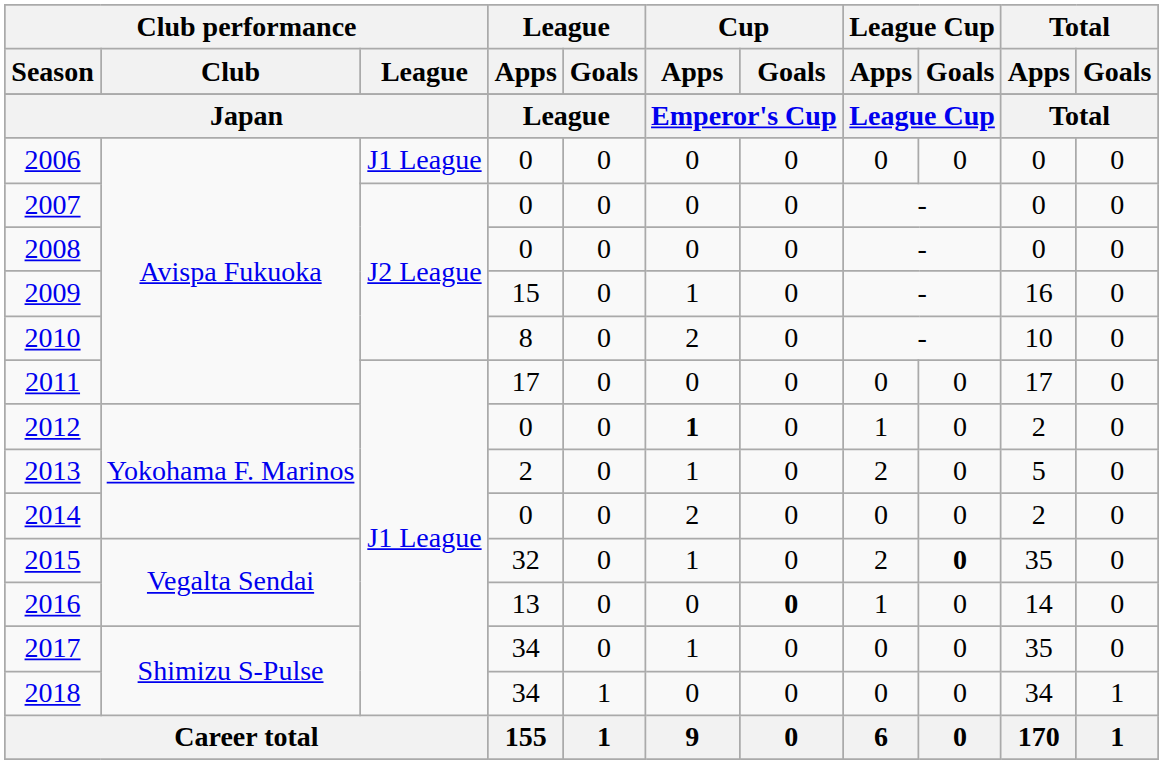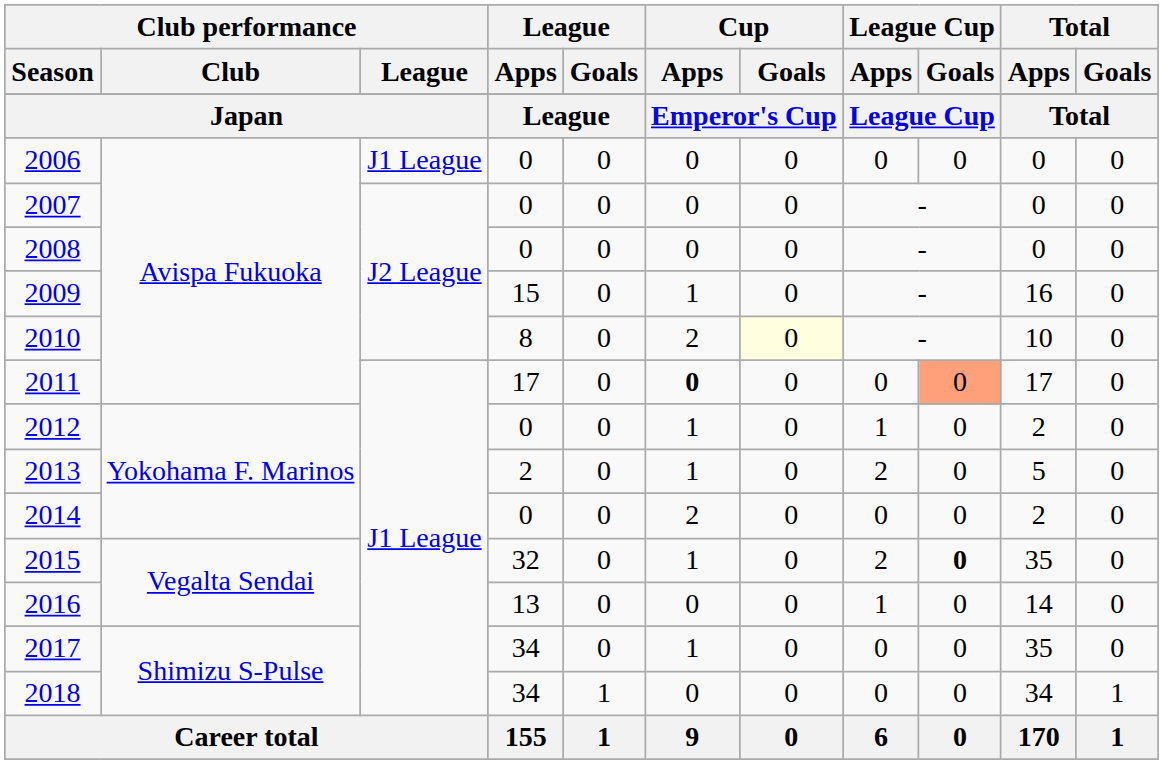2010 | Cup / Goals: no background -> lightyellow background
2011 | Cup / Apps: normal -> bold
2011 | League Cup / Goals: no background -> lightsalmon background
2012 | Cup / Apps: bold -> normal
2016 | Cup / Goals: bold -> normal
